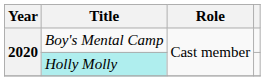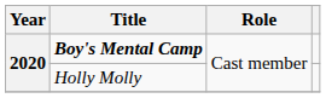Boy's Mental Camp | Title: normal -> bold
Holly Molly | Title: paleturquoise background -> no background
